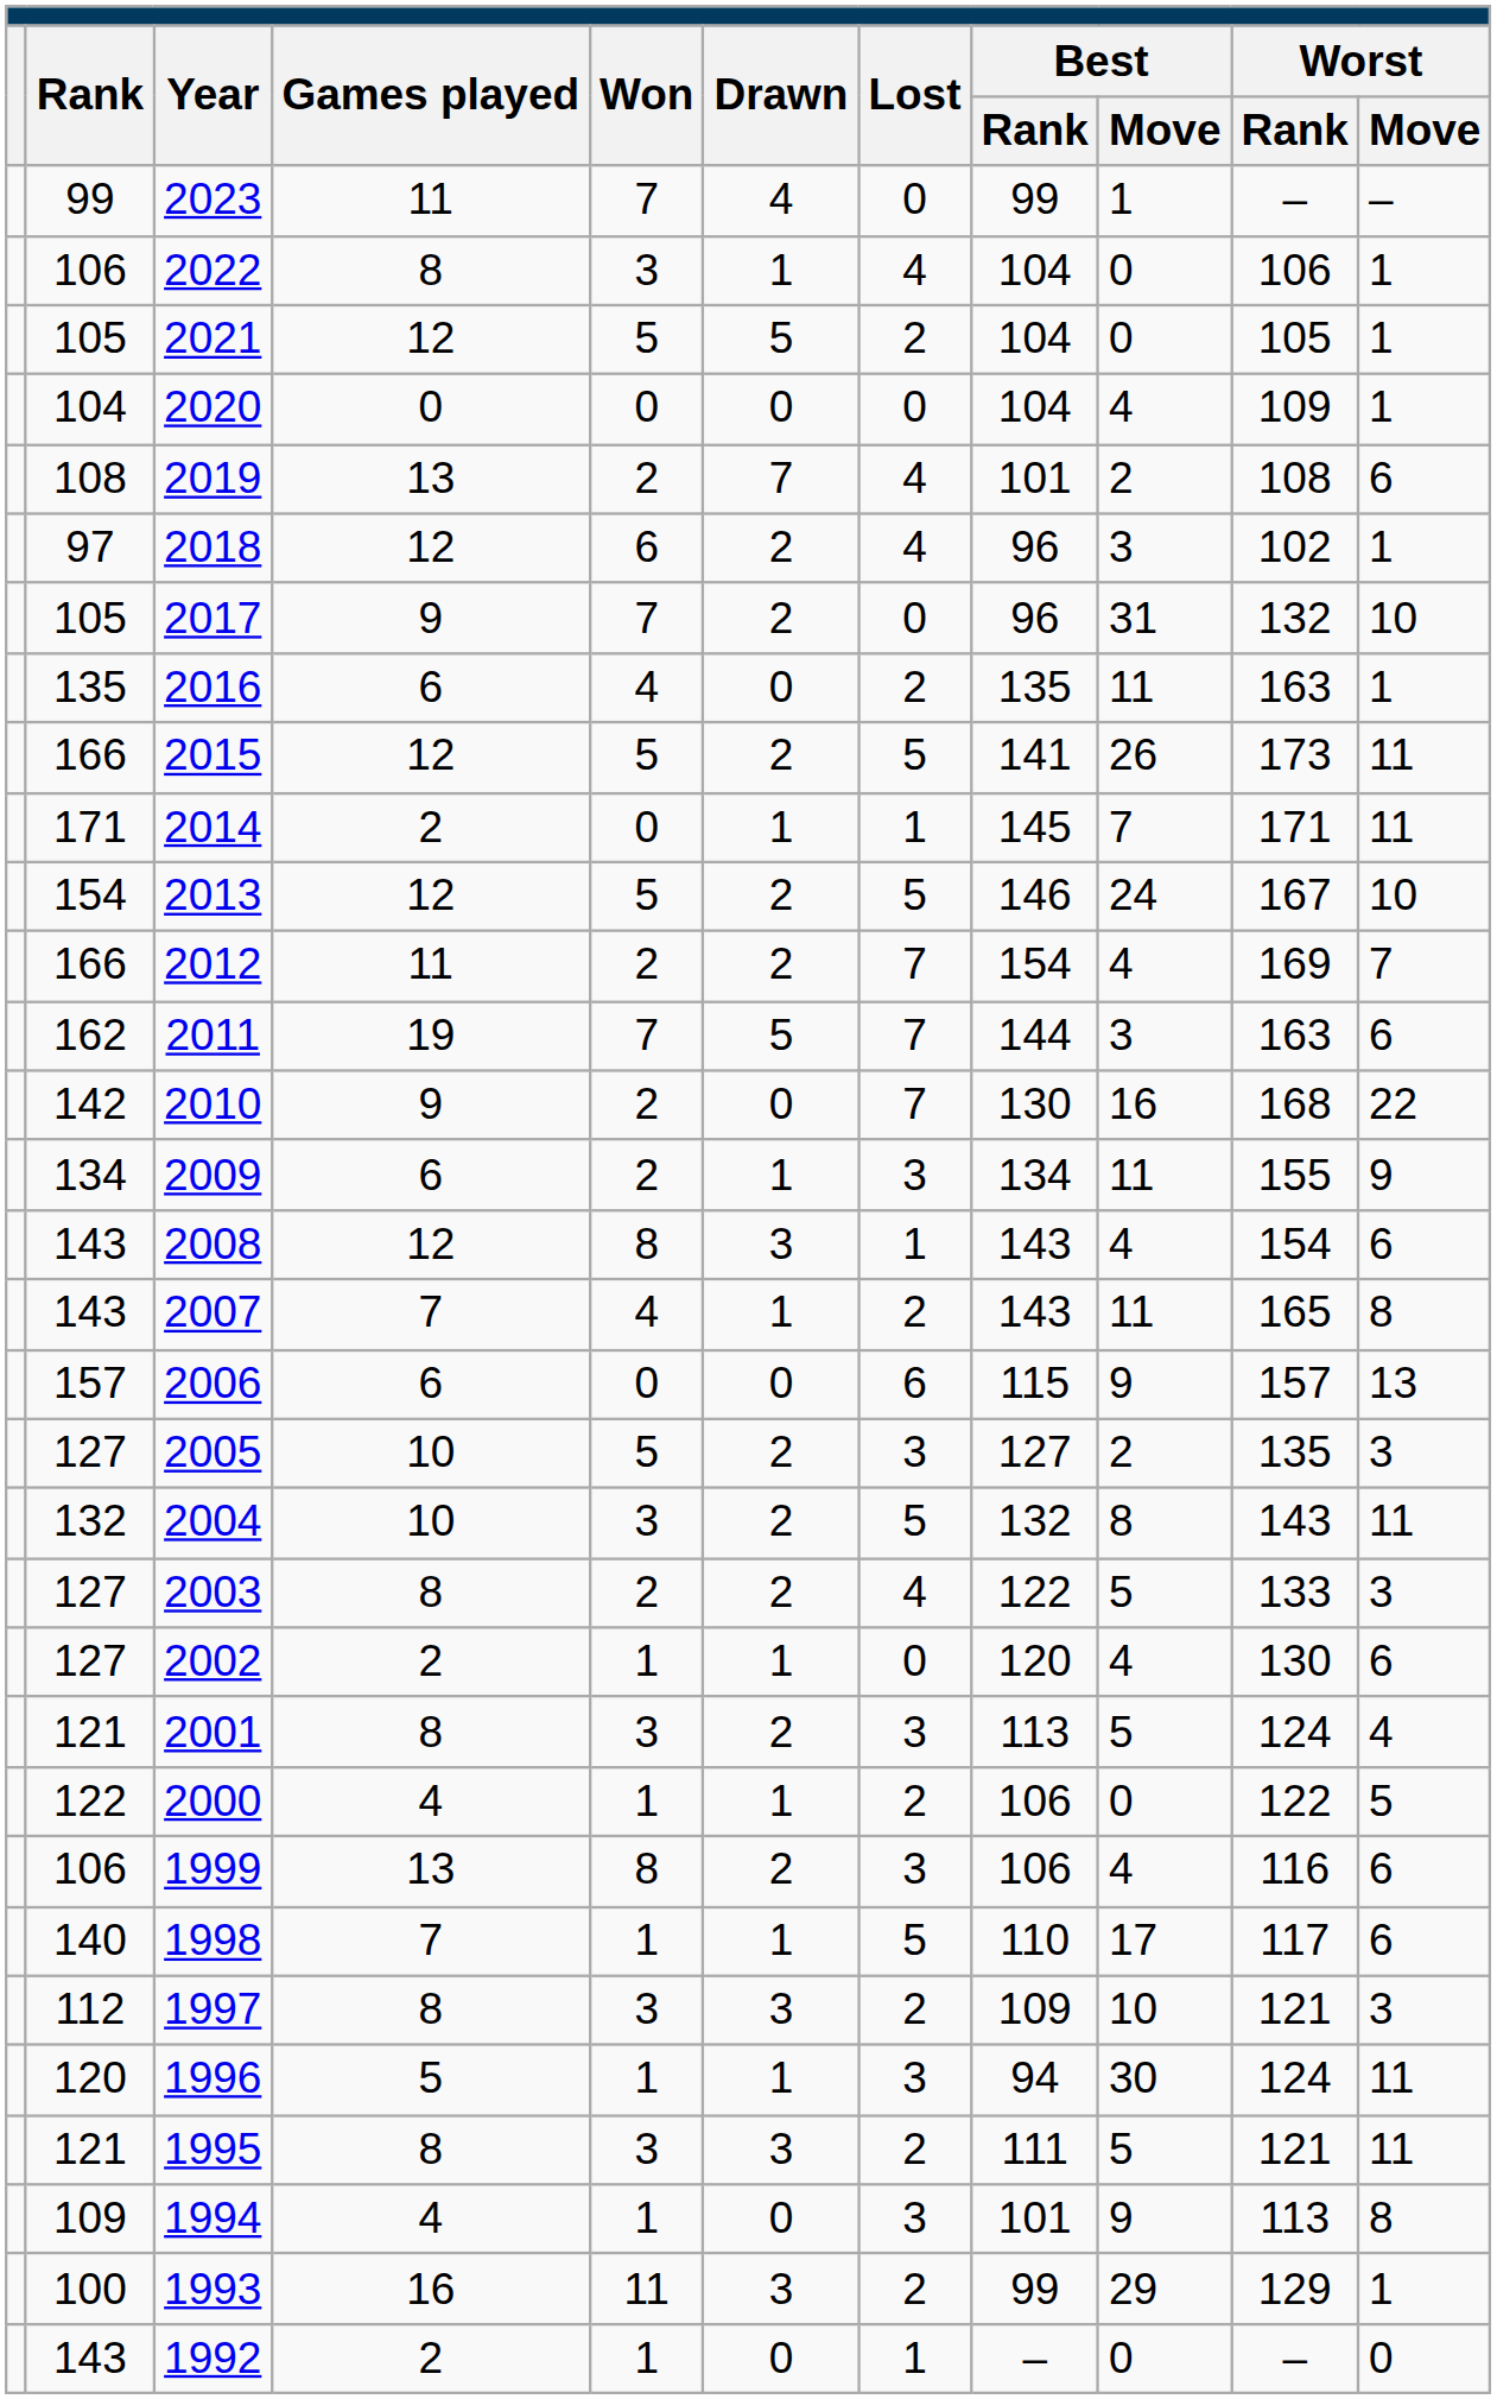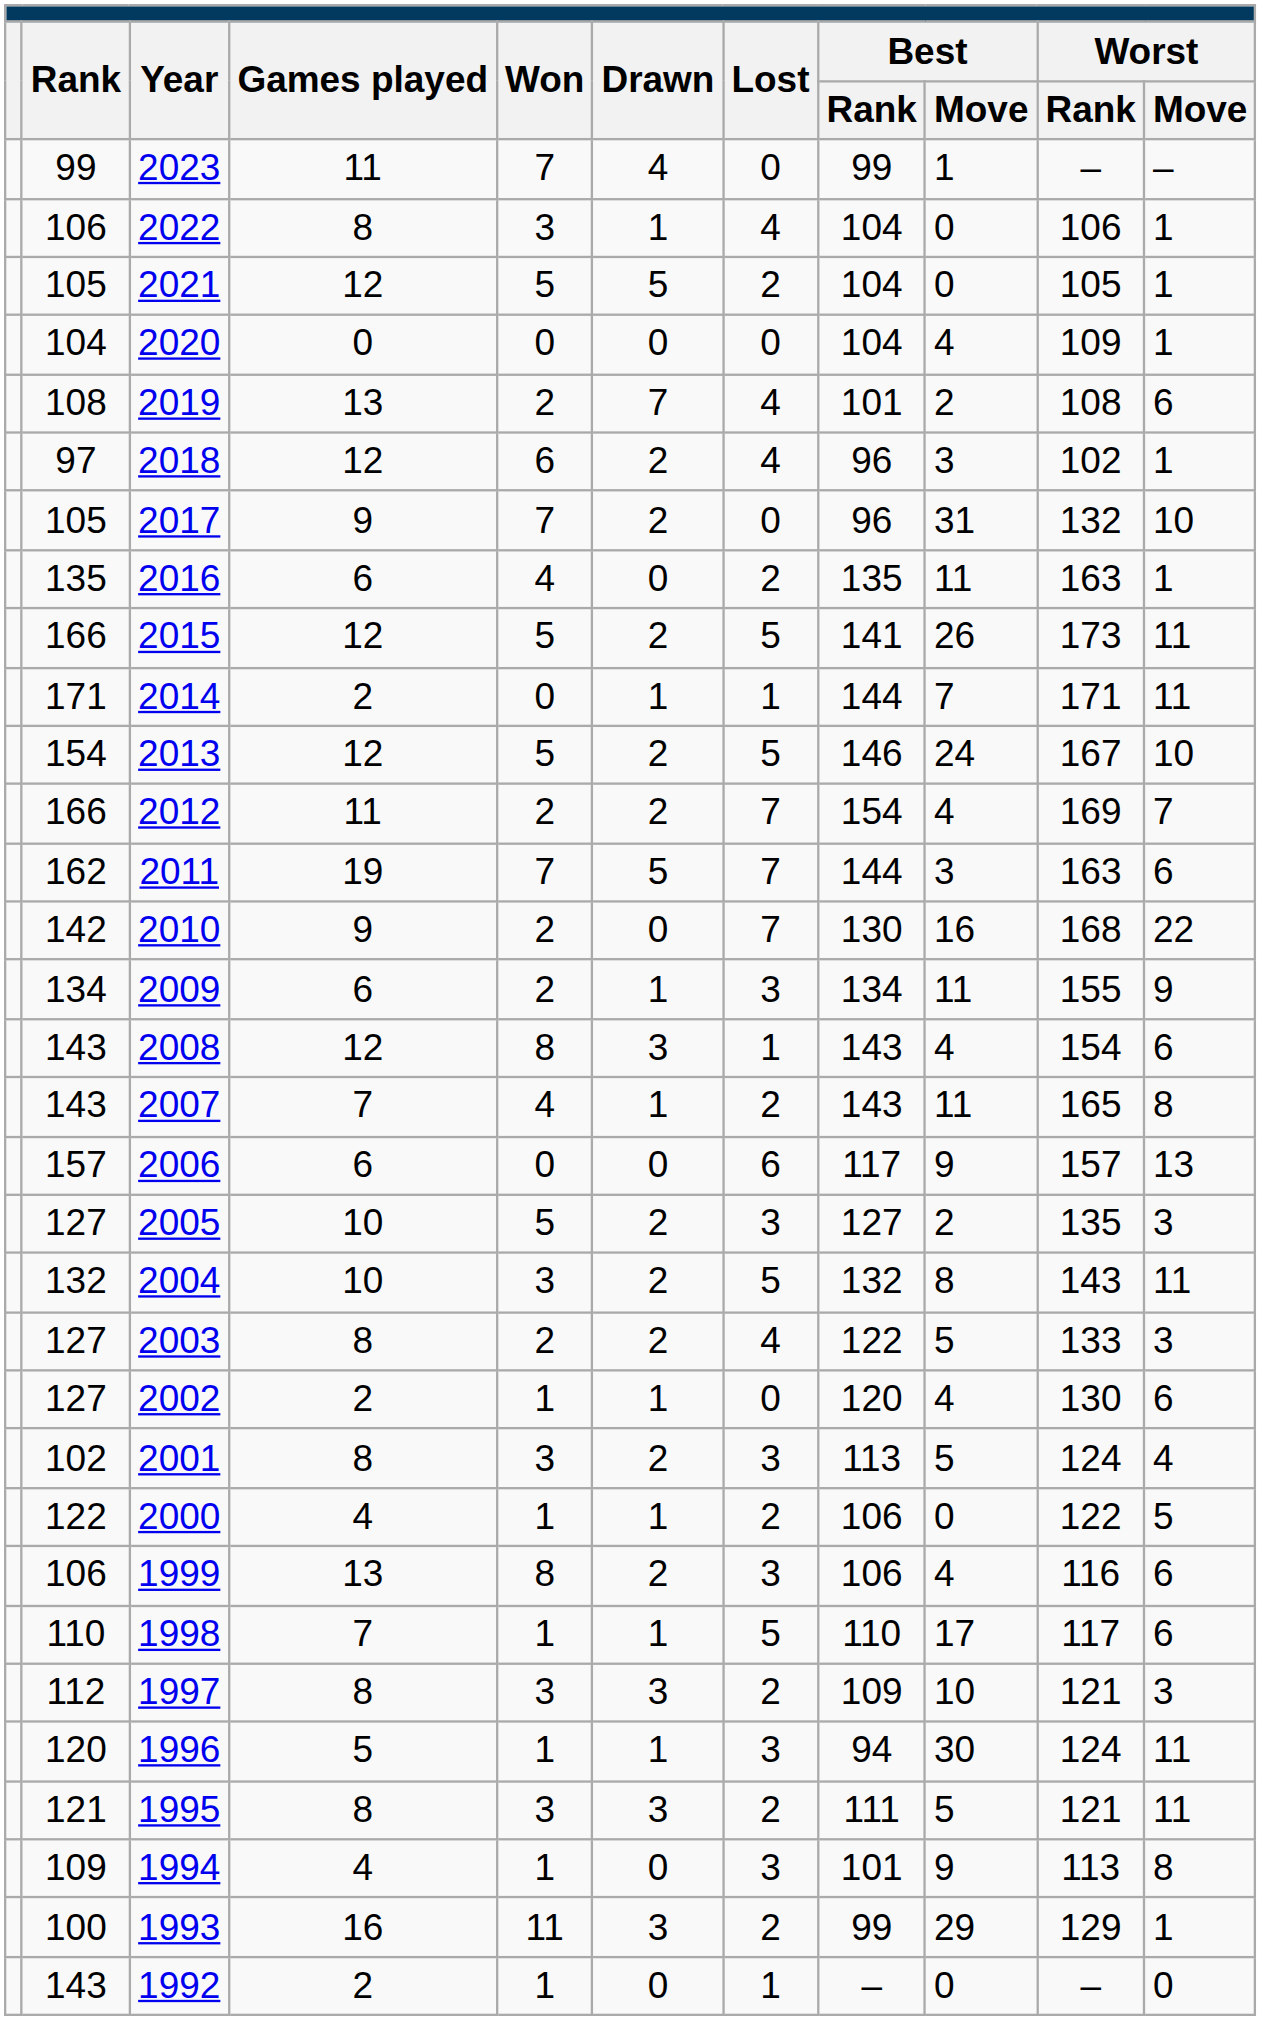2014 | Best / Rank: 145 -> 144
2006 | Best / Rank: 115 -> 117
2001 | Rank: 121 -> 102
1998 | Rank: 140 -> 110
